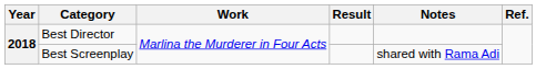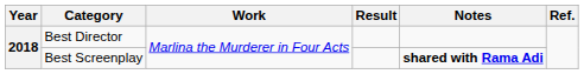Best Screenplay | Notes: normal -> bold
